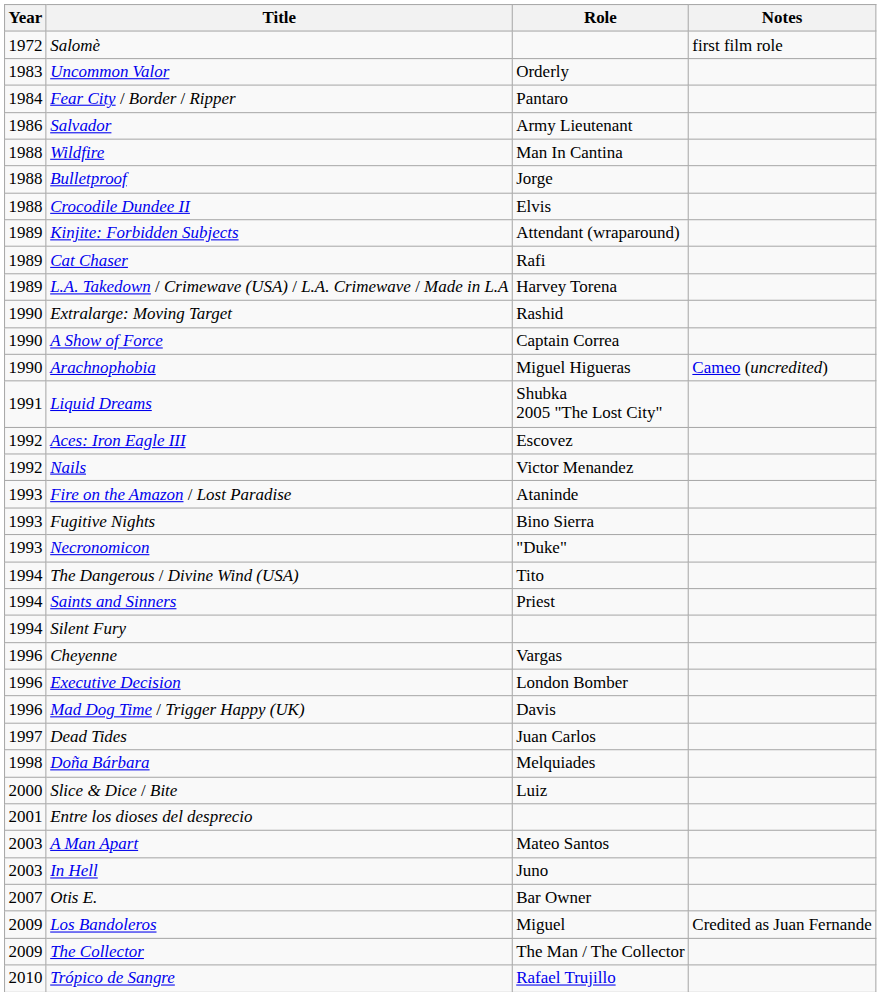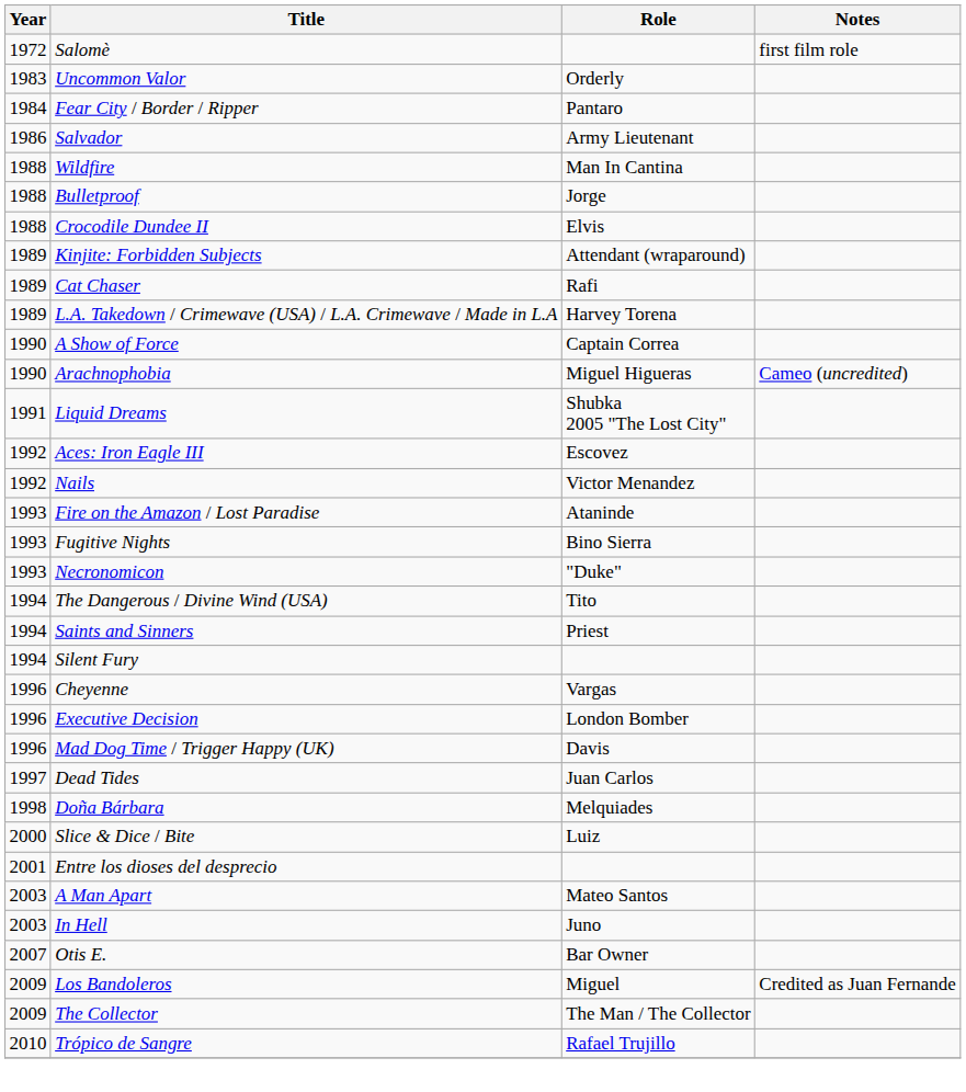- row: 1990 | Extralarge: Moving Target | Rashid
